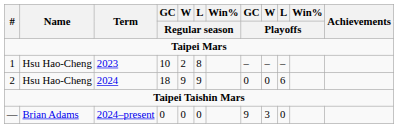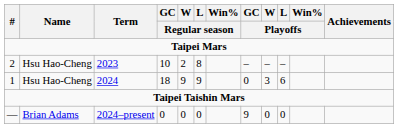2023 | #: 1 -> 2
2024 | #: 2 -> 1
2024 | W / Playoffs: 0 -> 3
2024–present | W / Playoffs: 3 -> 0
